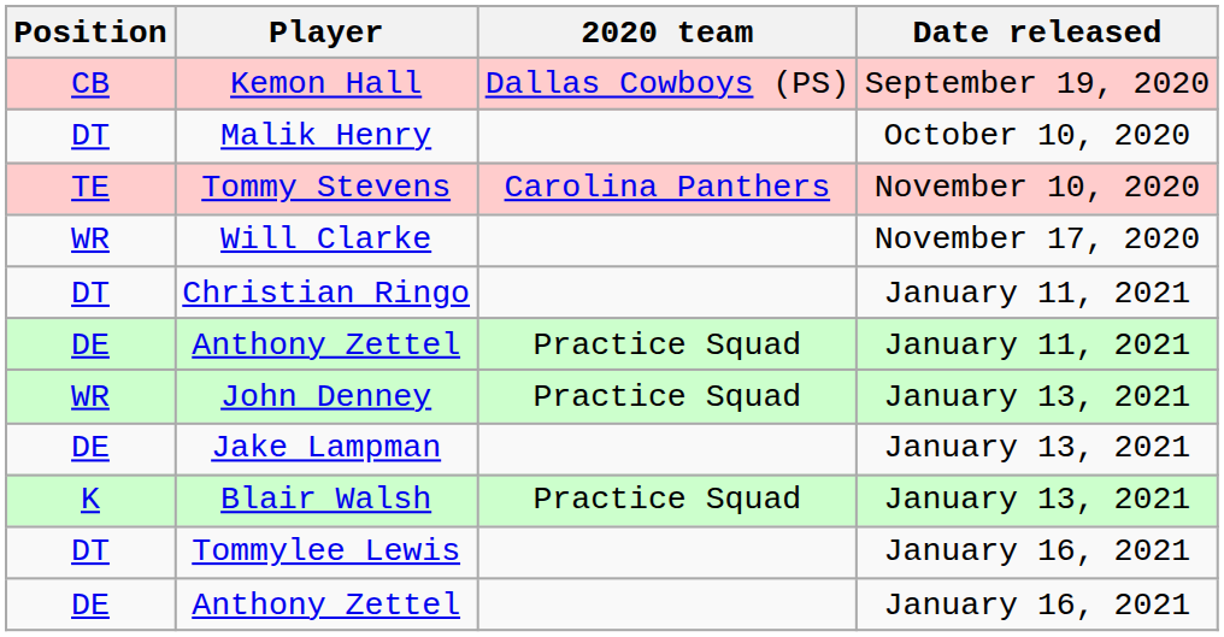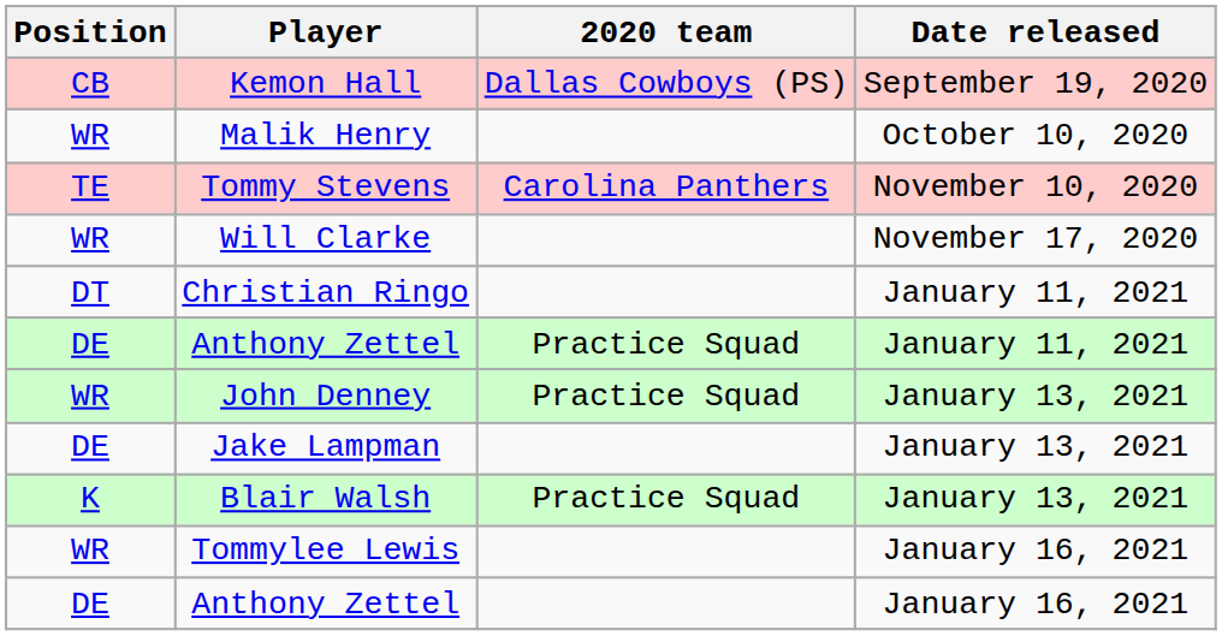Malik Henry | Position: DT -> WR
Tommylee Lewis | Position: DT -> WR
